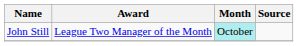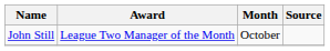John Still | Month: paleturquoise background -> no background
